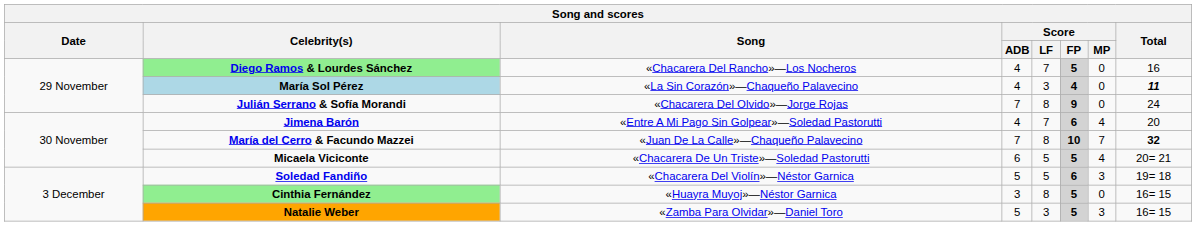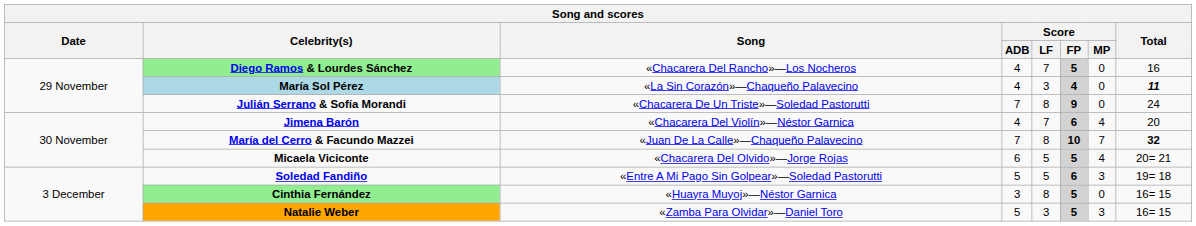Julián Serrano & Sofía Morandi | Song: «Chacarera Del Olvido»—Jorge Rojas -> «Chacarera De Un Triste»—Soledad Pastorutti
Jimena Barón | Song: «Entre A Mi Pago Sin Golpear»—Soledad Pastorutti -> «Chacarera Del Violín»—Néstor Garnica
Micaela Viciconte | Song: «Chacarera De Un Triste»—Soledad Pastorutti -> «Chacarera Del Olvido»—Jorge Rojas
Soledad Fandiño | Song: «Chacarera Del Violín»—Néstor Garnica -> «Entre A Mi Pago Sin Golpear»—Soledad Pastorutti
